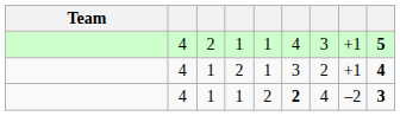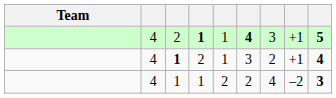row 2 | column 4: normal -> bold
row 2 | column 6: normal -> bold
row 3 | column 3: normal -> bold
row 4 | column 6: bold -> normal
